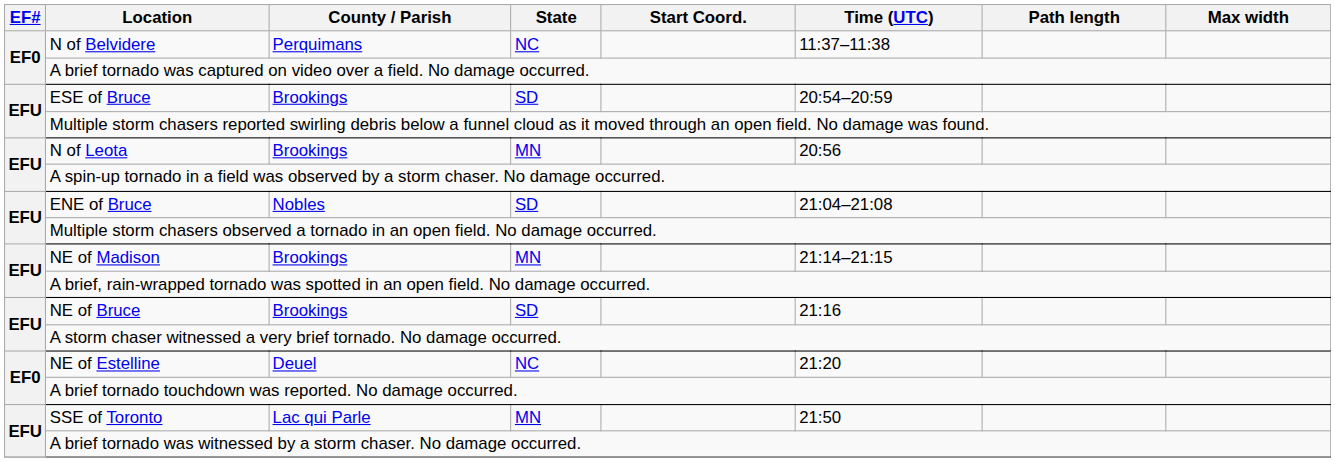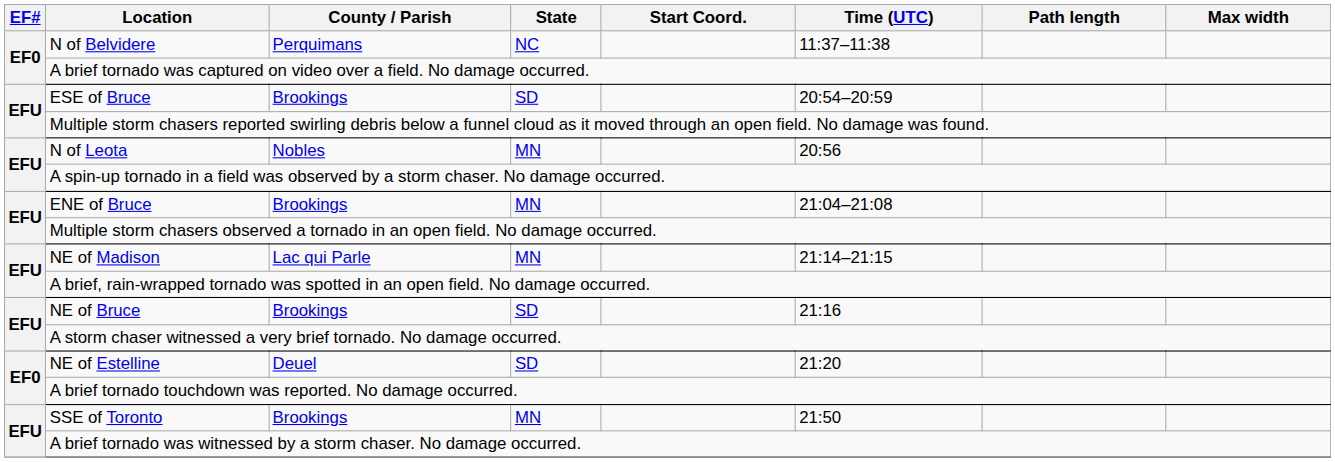N of Leota | County / Parish: Brookings -> Nobles
ENE of Bruce | County / Parish: Nobles -> Brookings
ENE of Bruce | State: SD -> MN
NE of Madison | County / Parish: Brookings -> Lac qui Parle
NE of Estelline | State: NC -> SD
SSE of Toronto | County / Parish: Lac qui Parle -> Brookings
